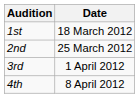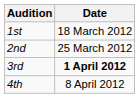3rd | Date: normal -> bold
